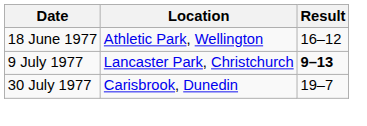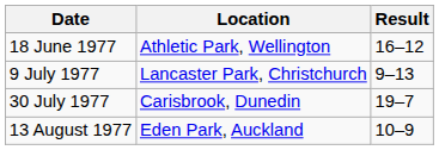9 July 1977 | Result: bold -> normal
+ row: 13 August 1977 | Eden Park, Auckland | 10–9
